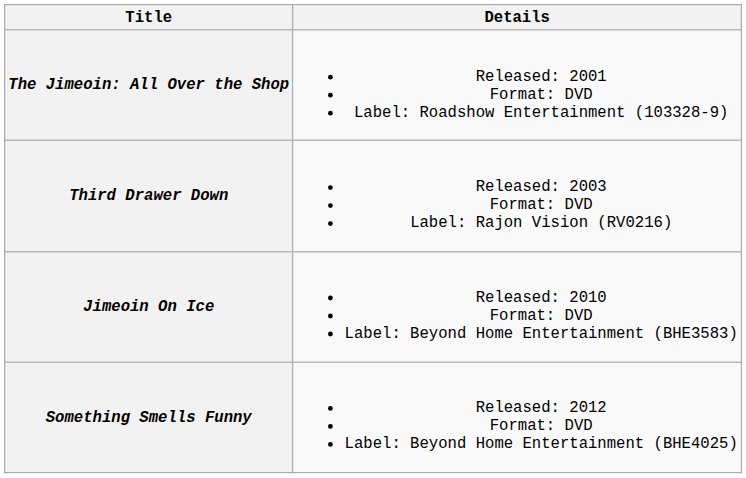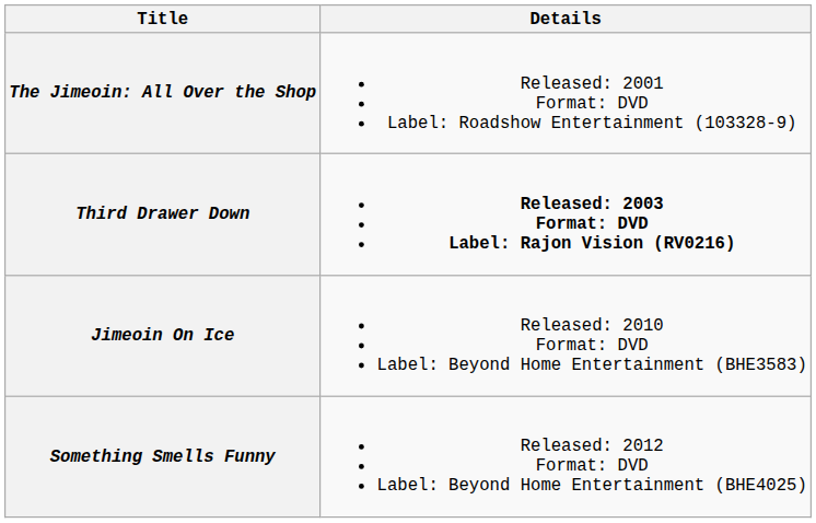Third Drawer Down | Details: normal -> bold
